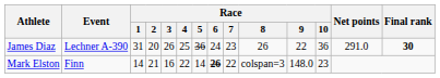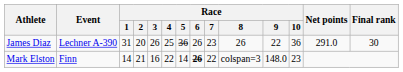James Diaz | Race / 6: 24 -> 26
James Diaz | Final rank: bold -> normal
